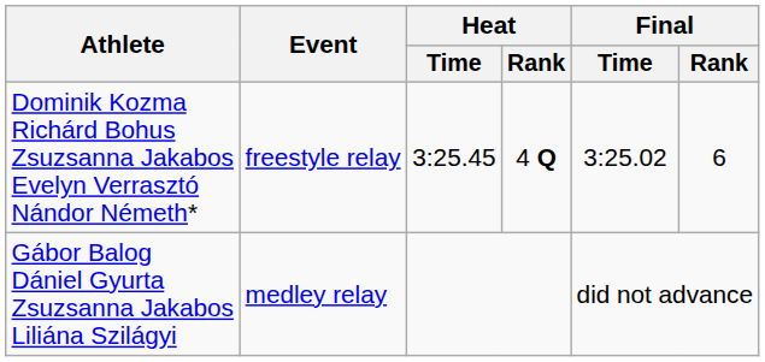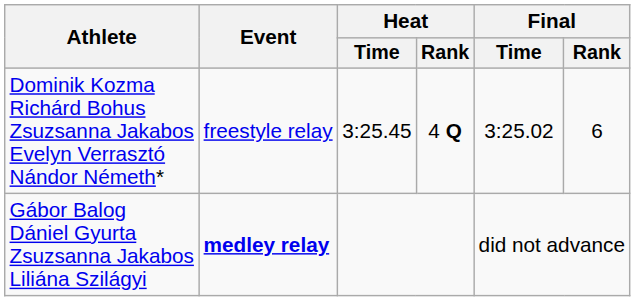Gábor Balog Dániel Gyurta Zsuzsanna Jakabos Liliána Szilágyi | Event: normal -> bold
